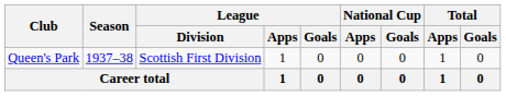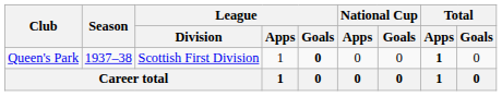Queen's Park | League / Goals: normal -> bold
Queen's Park | Total / Apps: normal -> bold
